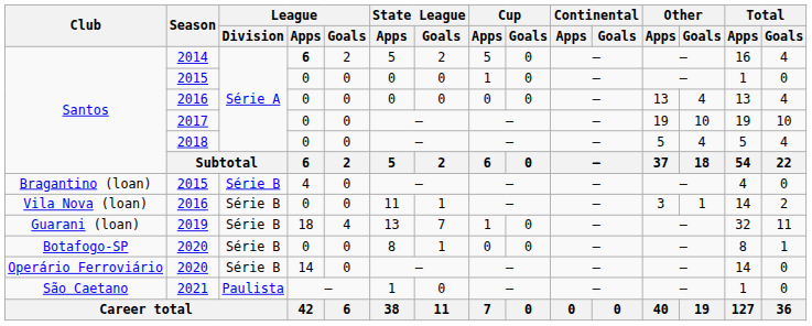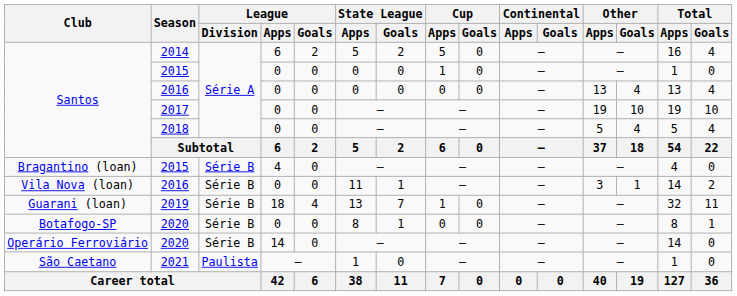2014 | League / Apps: bold -> normal
